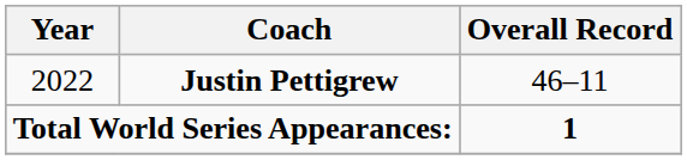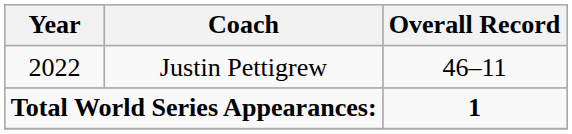2022 | Coach: bold -> normal
